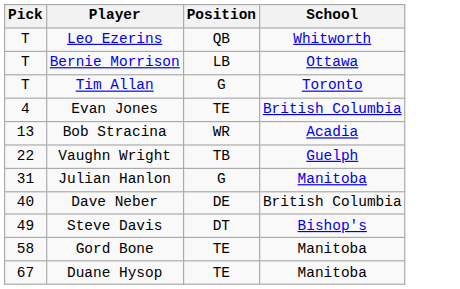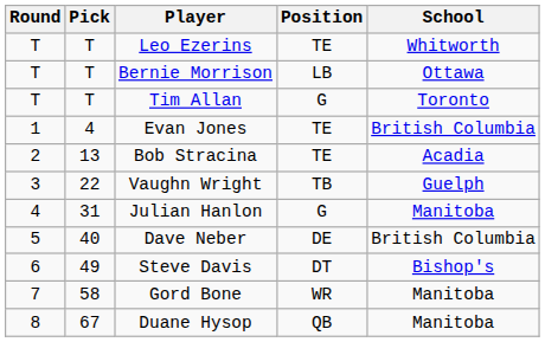+ column: Round | T | T | T | 1 | 2 | 3 | 4 | 5 | 6 | 7 | 8
Leo Ezerins | Position: QB -> TE
Bob Stracina | Position: WR -> TE
Gord Bone | Position: TE -> WR
Duane Hysop | Position: TE -> QB
